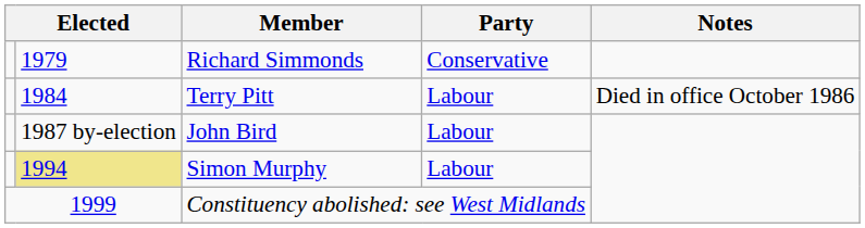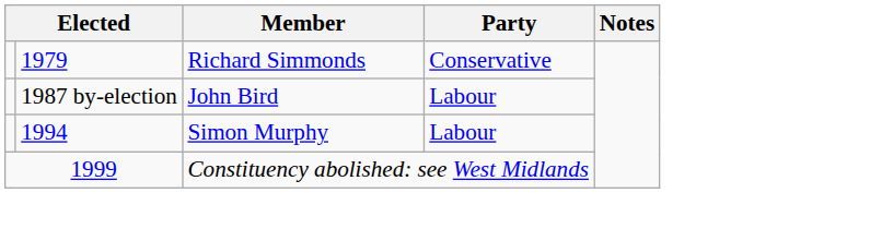- row: 1984 | Terry Pitt | Labour | Died in office October 1986
Simon Murphy | column 2: khaki background -> no background
